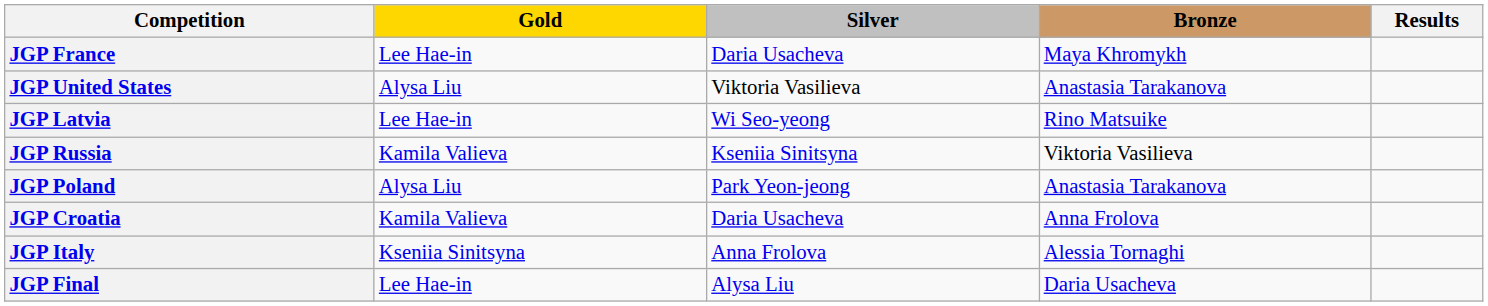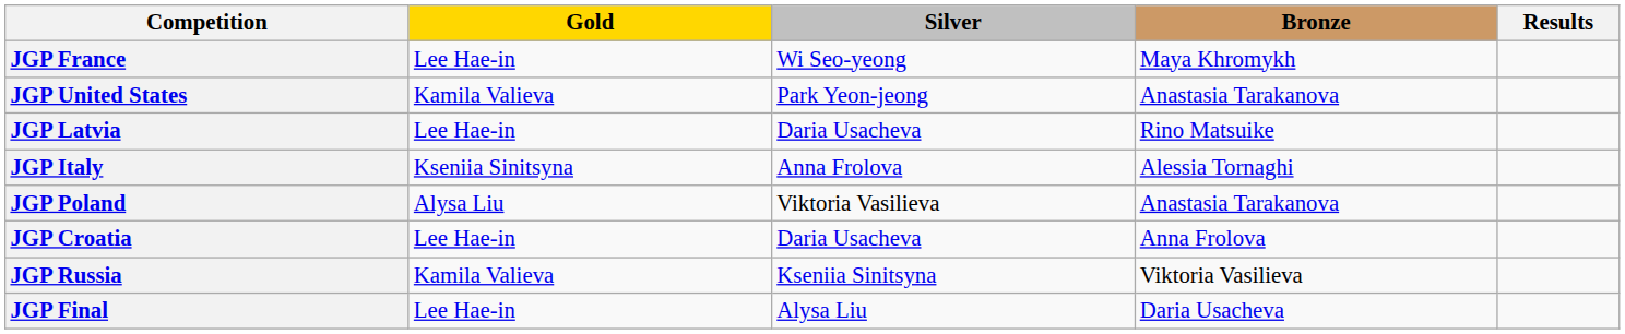JGP France | Silver: Daria Usacheva -> Wi Seo-yeong
JGP United States | Gold: Alysa Liu -> Kamila Valieva
JGP United States | Silver: Viktoria Vasilieva -> Park Yeon-jeong
JGP Latvia | Silver: Wi Seo-yeong -> Daria Usacheva
rows swapped: JGP Russia <-> JGP Italy
JGP Poland | Silver: Park Yeon-jeong -> Viktoria Vasilieva
JGP Croatia | Gold: Kamila Valieva -> Lee Hae-in
